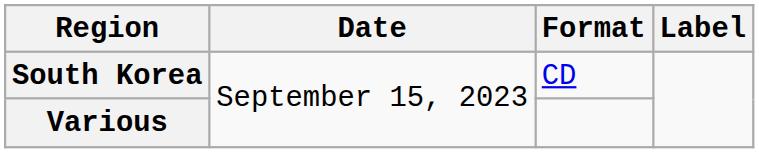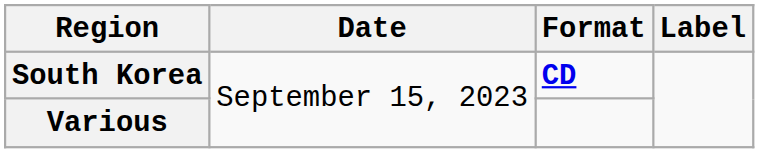South Korea | Format: normal -> bold
